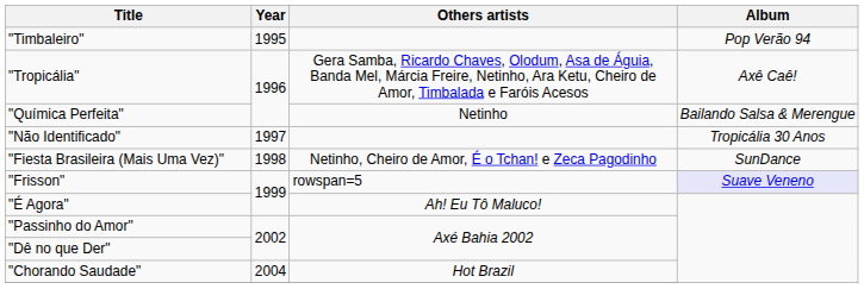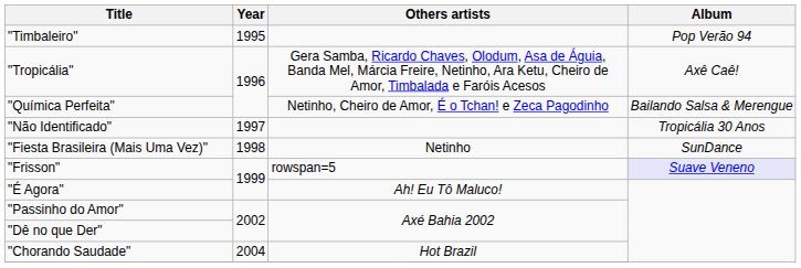"Química Perfeita" | Others artists: Netinho -> Netinho, Cheiro de Amor, É o Tchan! e Zeca Pagodinho
"Fiesta Brasileira (Mais Uma Vez)" | Others artists: Netinho, Cheiro de Amor, É o Tchan! e Zeca Pagodinho -> Netinho
